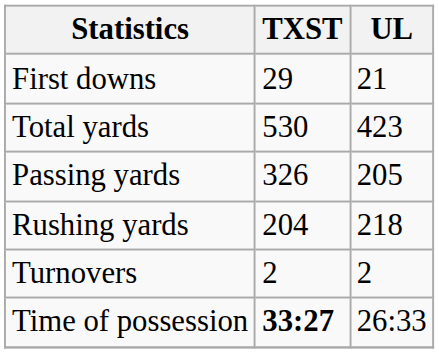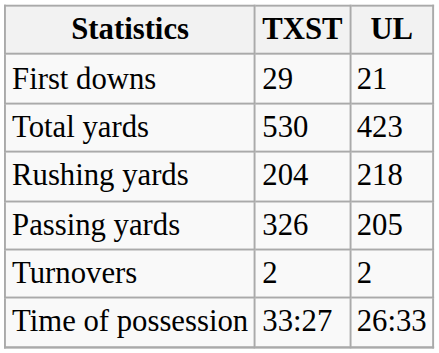rows swapped: Rushing yards <-> Passing yards
Time of possession | TXST: bold -> normal
